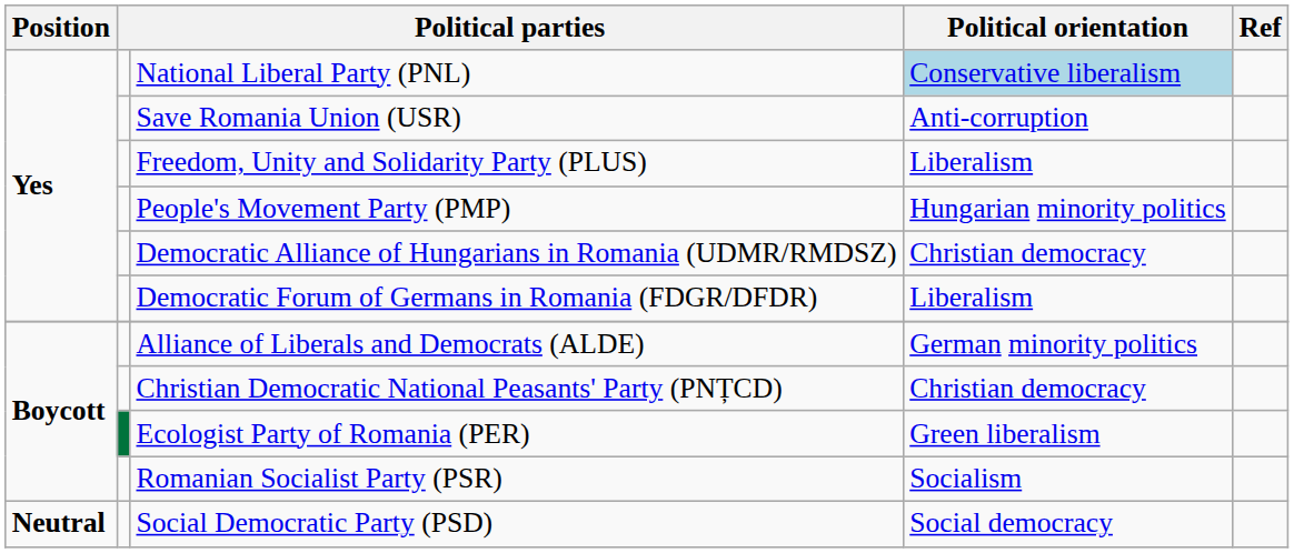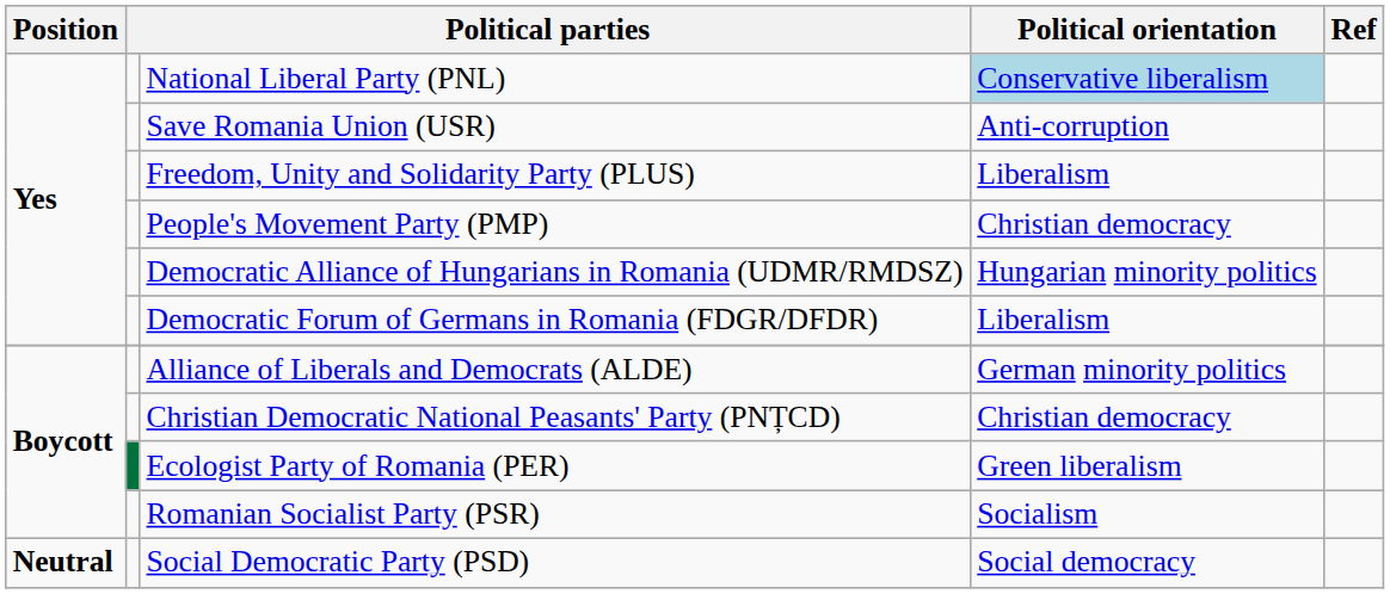People's Movement Party (PMP) | Political orientation: Hungarian minority politics -> Christian democracy
Democratic Alliance of Hungarians in Romania (UDMR/RMDSZ) | Political orientation: Christian democracy -> Hungarian minority politics
